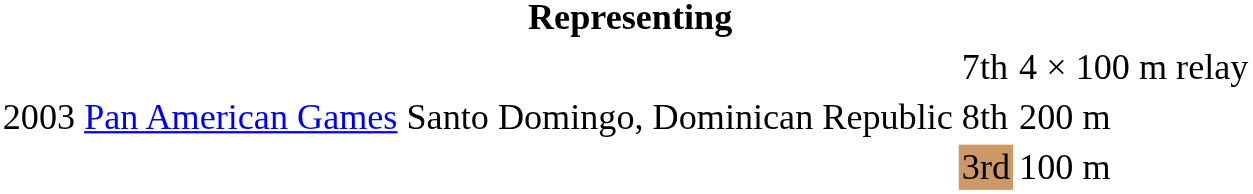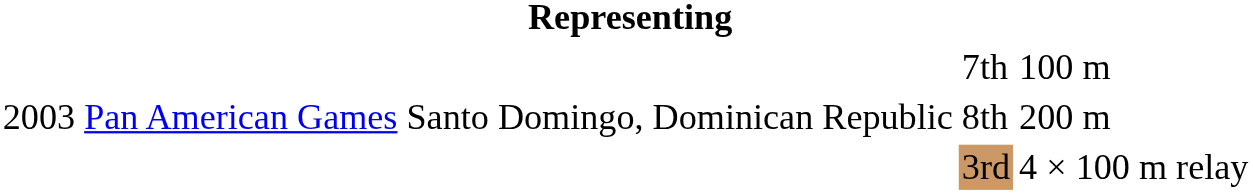7th | column 5: 4 × 100 m relay -> 100 m
3rd | column 5: 100 m -> 4 × 100 m relay
